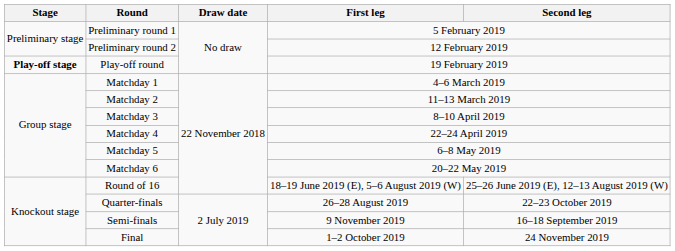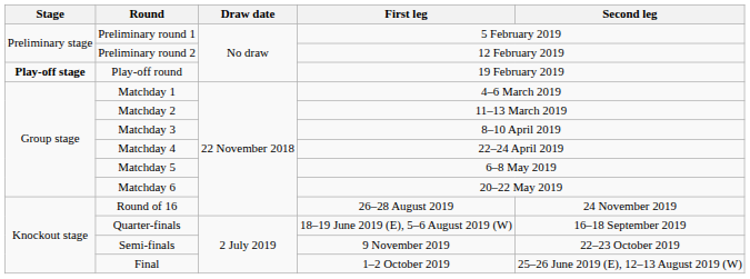Round of 16 | First leg: 18–19 June 2019 (E), 5–6 August 2019 (W) -> 26–28 August 2019
Round of 16 | Second leg: 25–26 June 2019 (E), 12–13 August 2019 (W) -> 24 November 2019
Quarter-finals | First leg: 26–28 August 2019 -> 18–19 June 2019 (E), 5–6 August 2019 (W)
Quarter-finals | Second leg: 22–23 October 2019 -> 16–18 September 2019
Semi-finals | Second leg: 16–18 September 2019 -> 22–23 October 2019
Final | Second leg: 24 November 2019 -> 25–26 June 2019 (E), 12–13 August 2019 (W)
